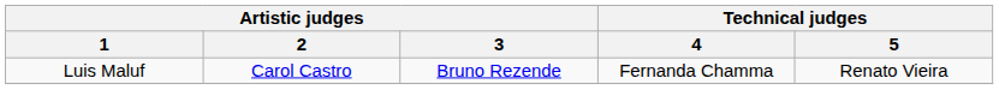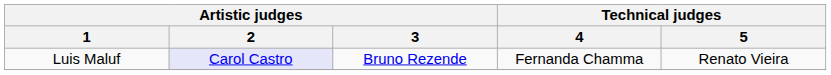Luis Maluf | Artistic judges / 2: no background -> lavender background
